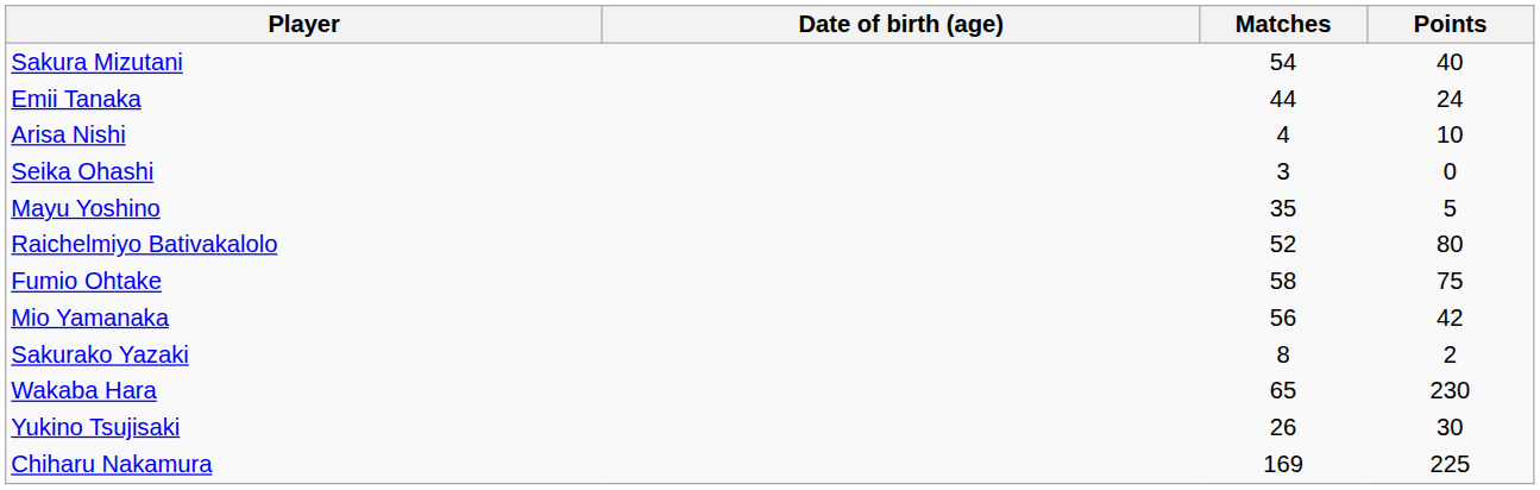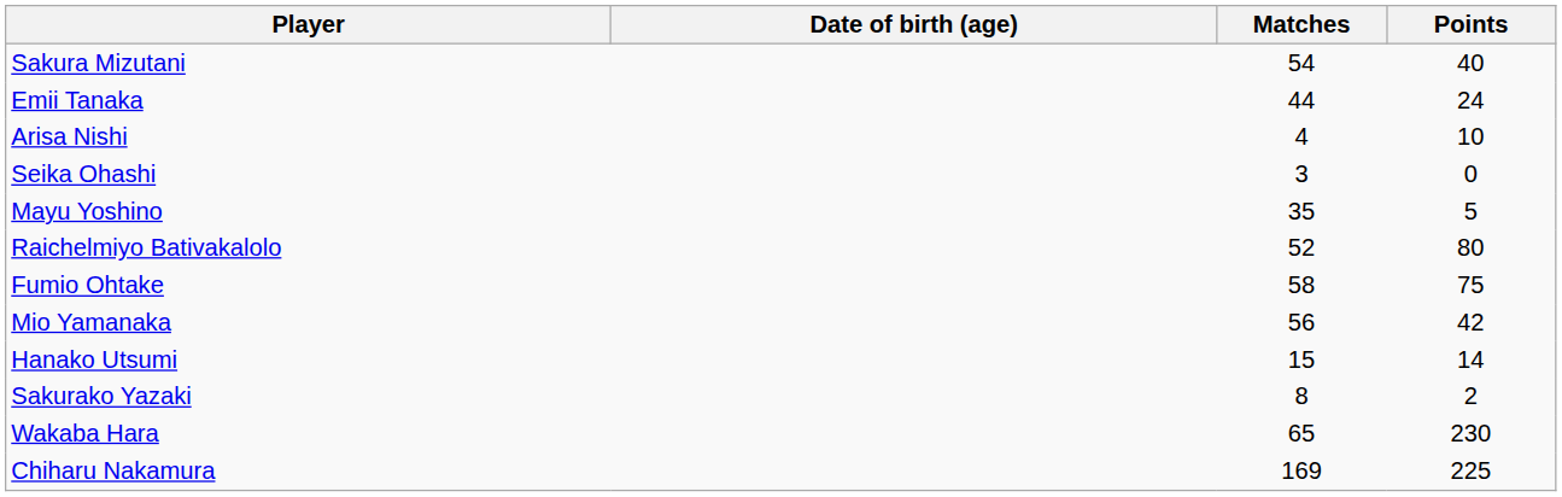+ row: Hanako Utsumi | 15 | 14
- row: Yukino Tsujisaki | 26 | 30
